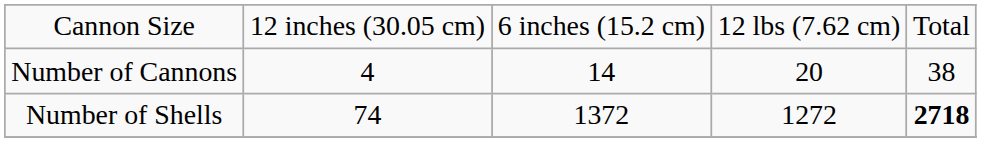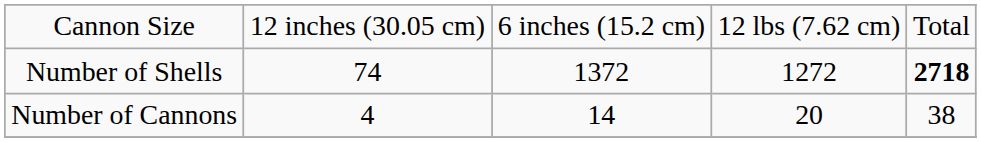rows swapped: Number of Cannons <-> Number of Shells
